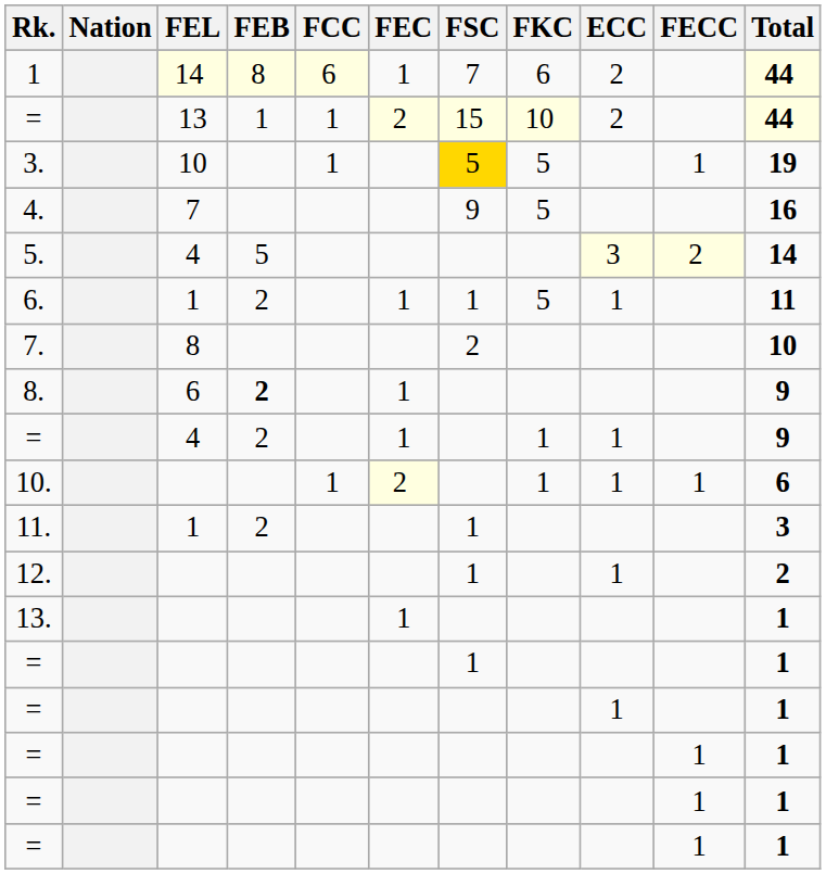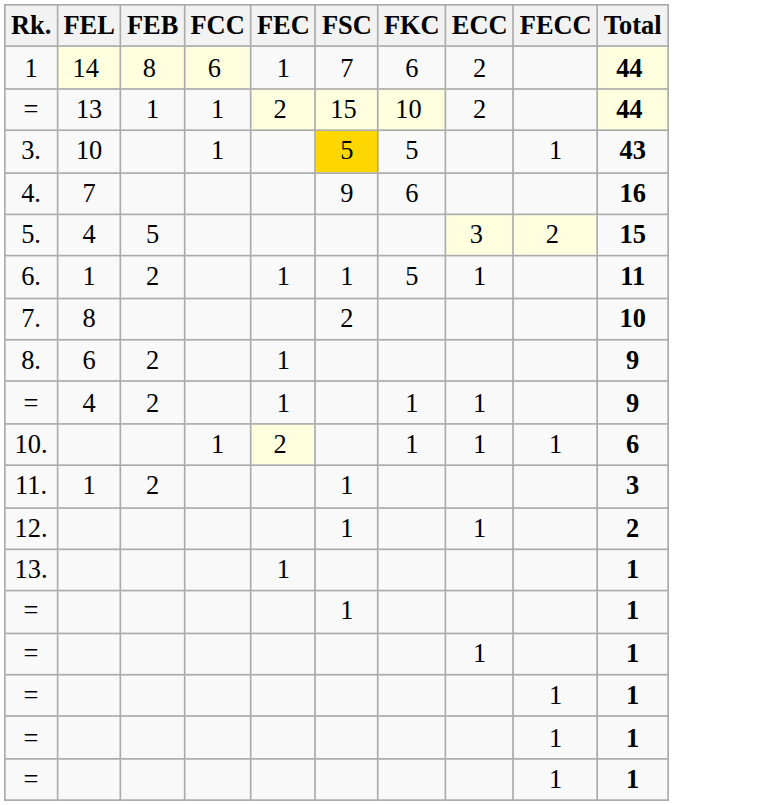- column: Nation
3. | Total: 19 -> 43
4. | FKC: 5 -> 6
5. | Total: 14 -> 15
8. | FEB: bold -> normal
